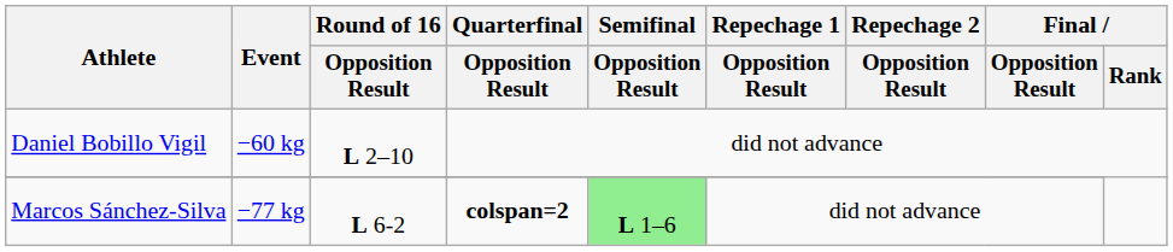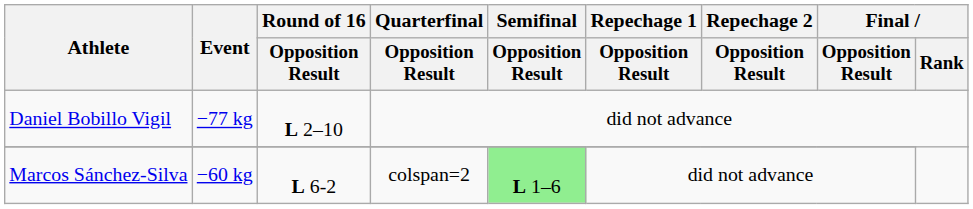Daniel Bobillo Vigil | Event: −60 kg -> −77 kg
Marcos Sánchez-Silva | Event: −77 kg -> −60 kg
Marcos Sánchez-Silva | Quarterfinal / Opposition Result: bold -> normal
